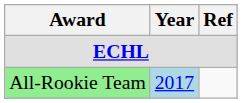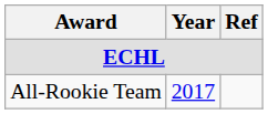All-Rookie Team | Award: lightgreen background -> no background
All-Rookie Team | Year: lightblue background -> no background
